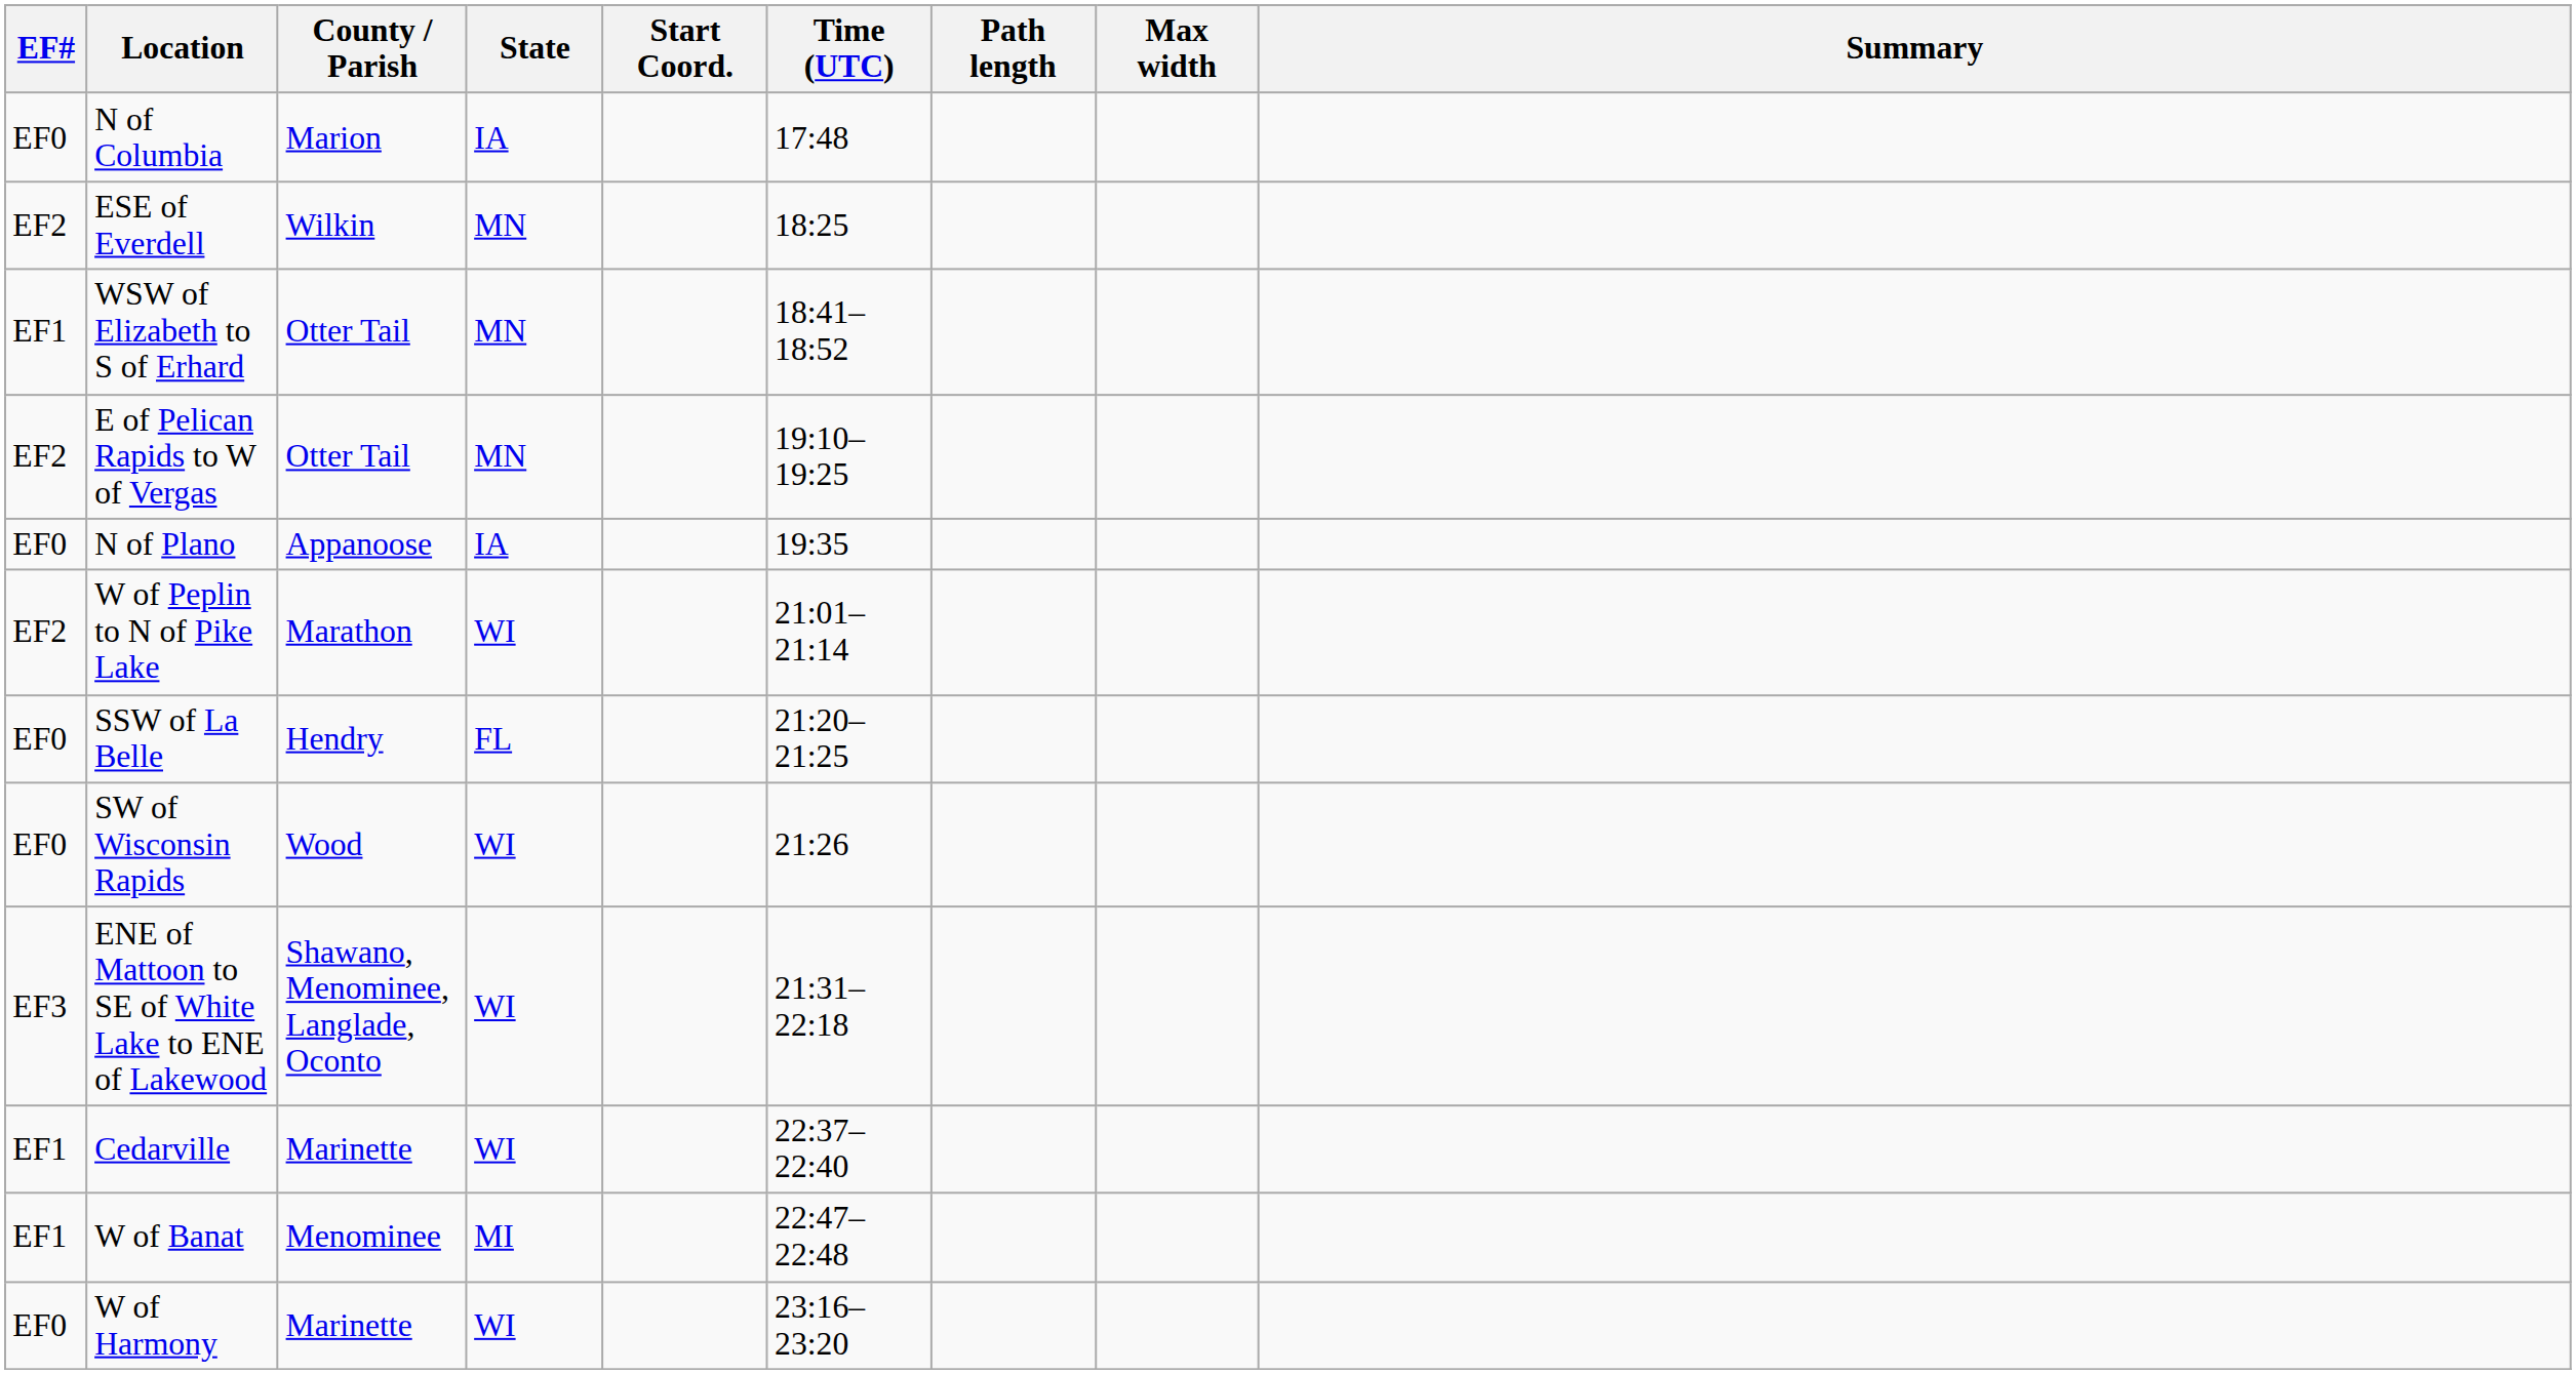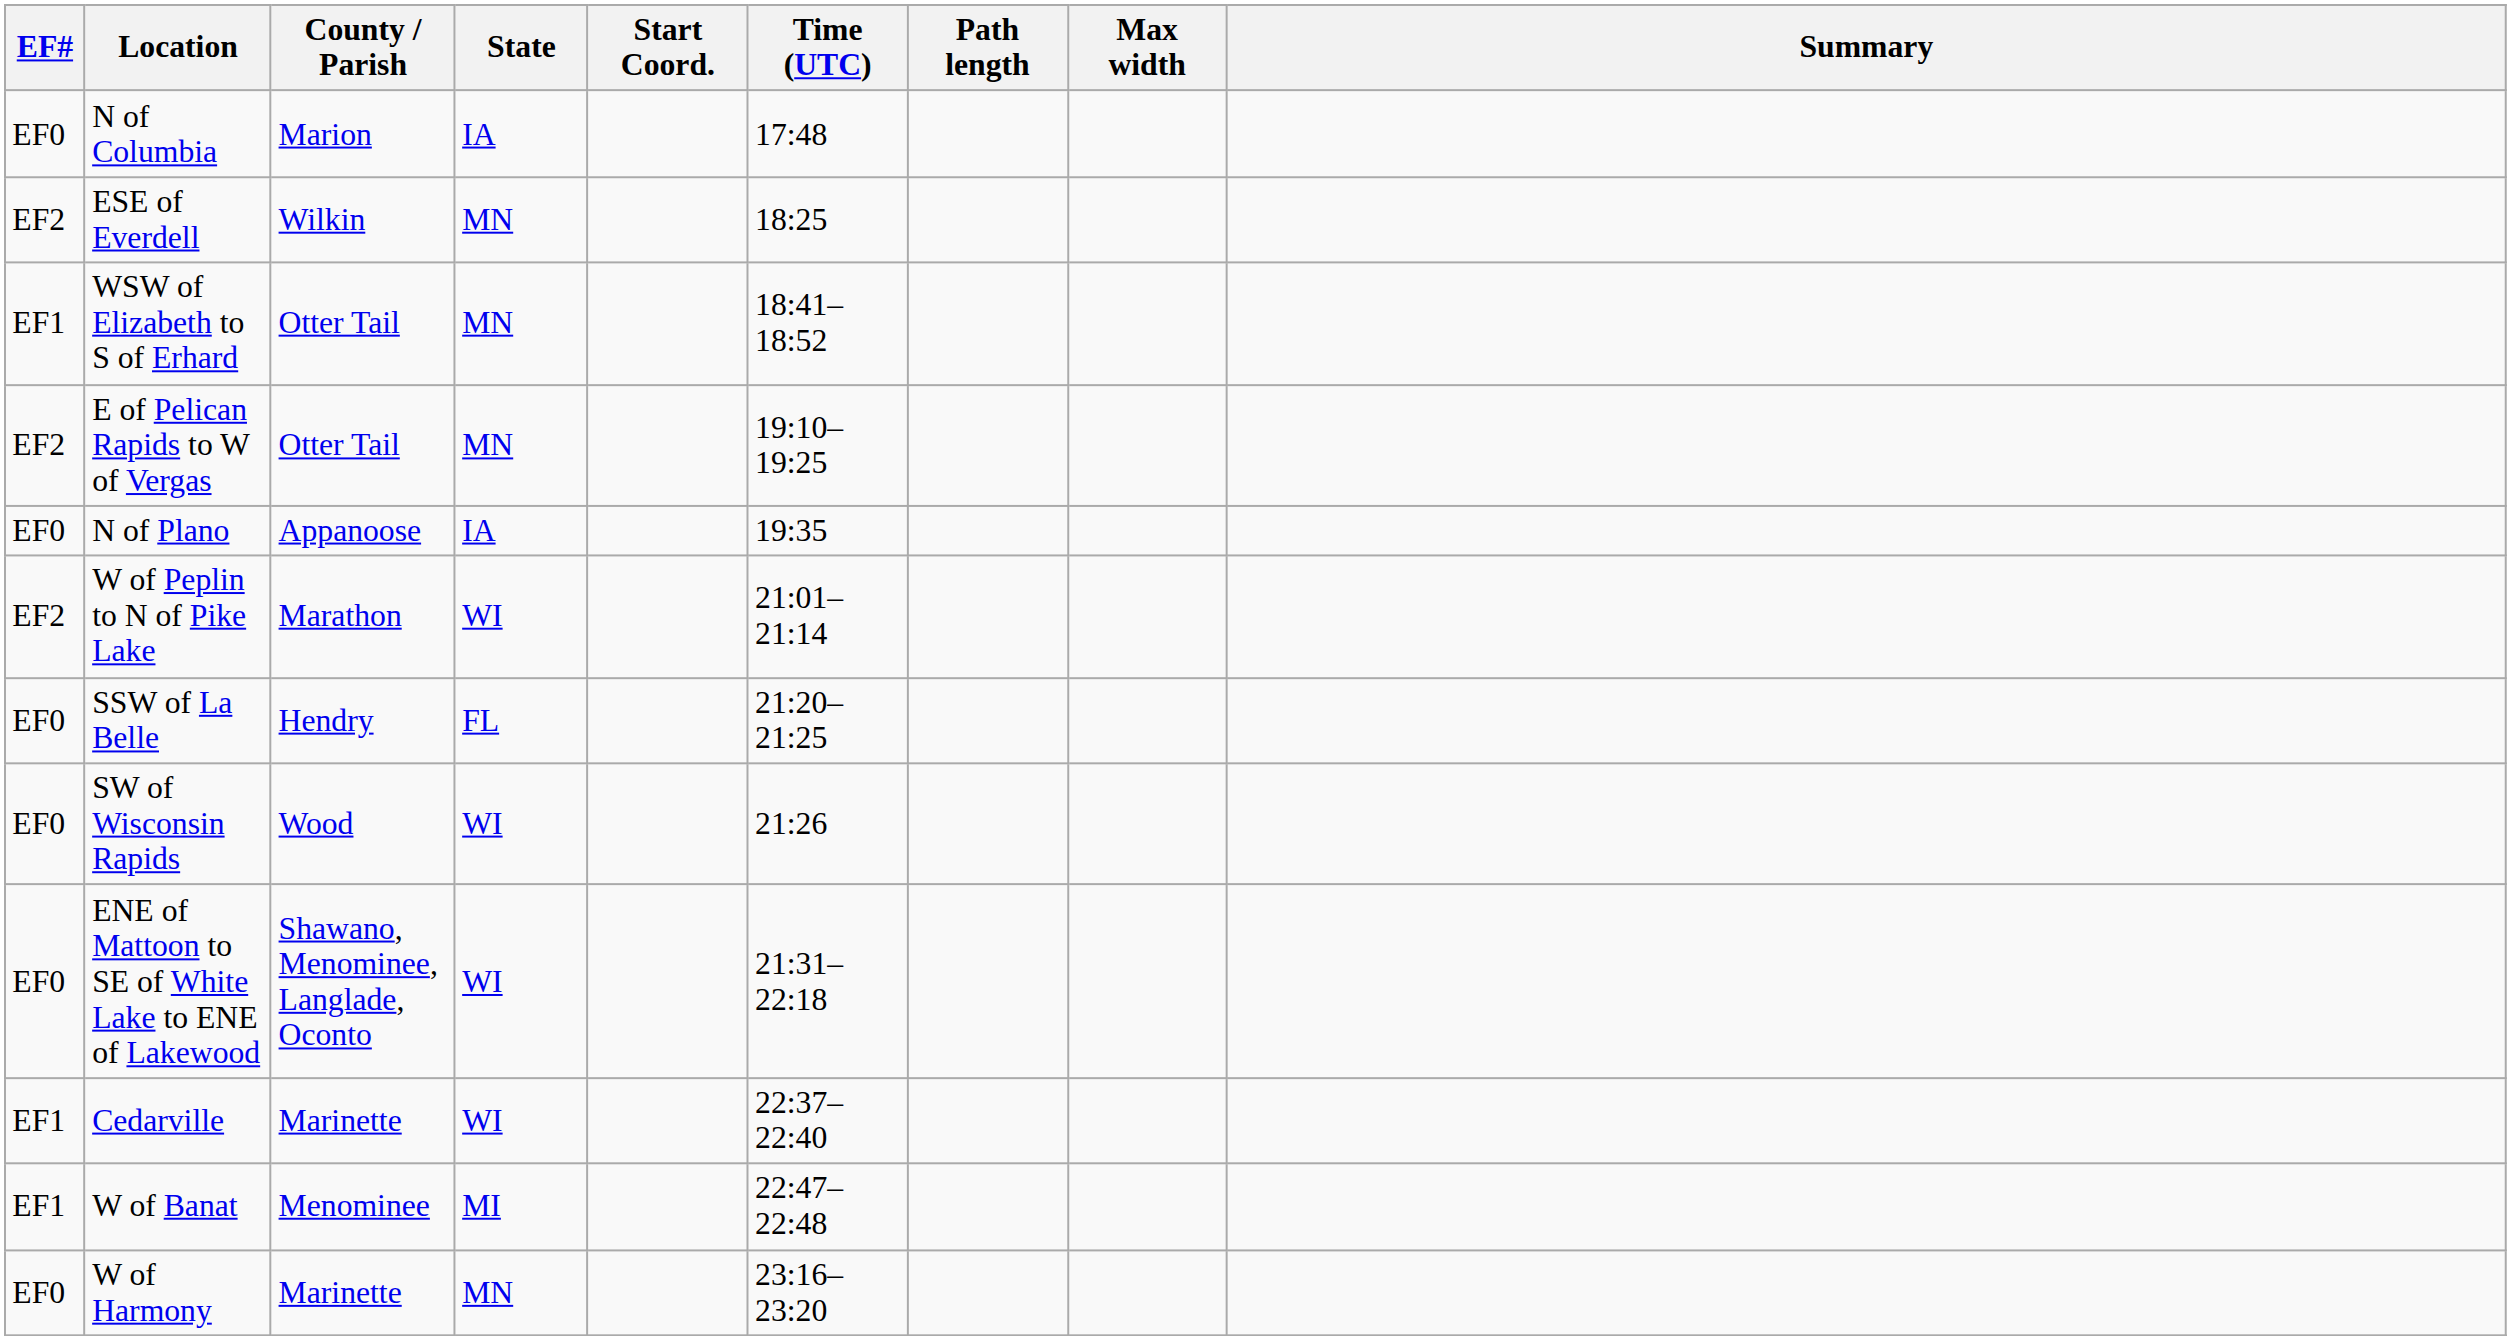ENE of Mattoon to SE of White Lake to ENE of Lakewood | EF#: EF3 -> EF0
W of Harmony | State: WI -> MN
